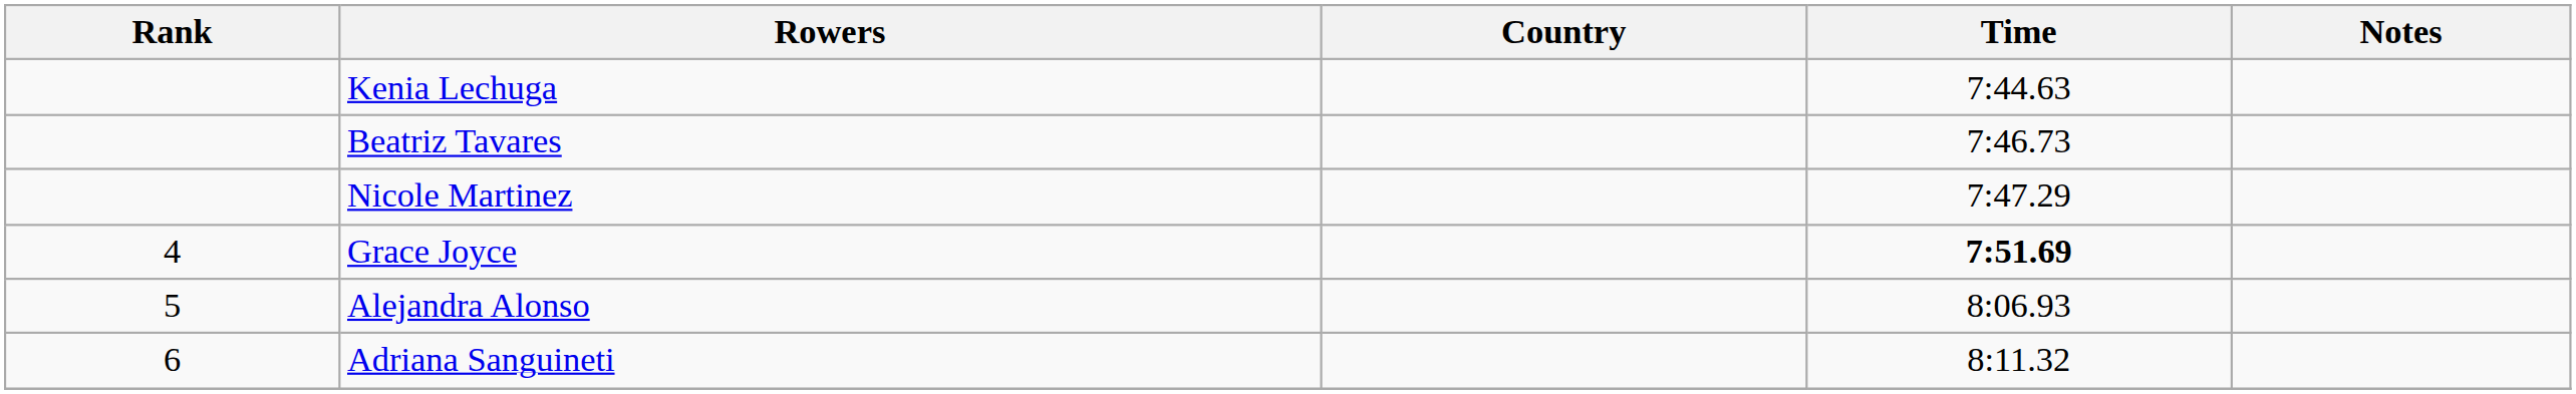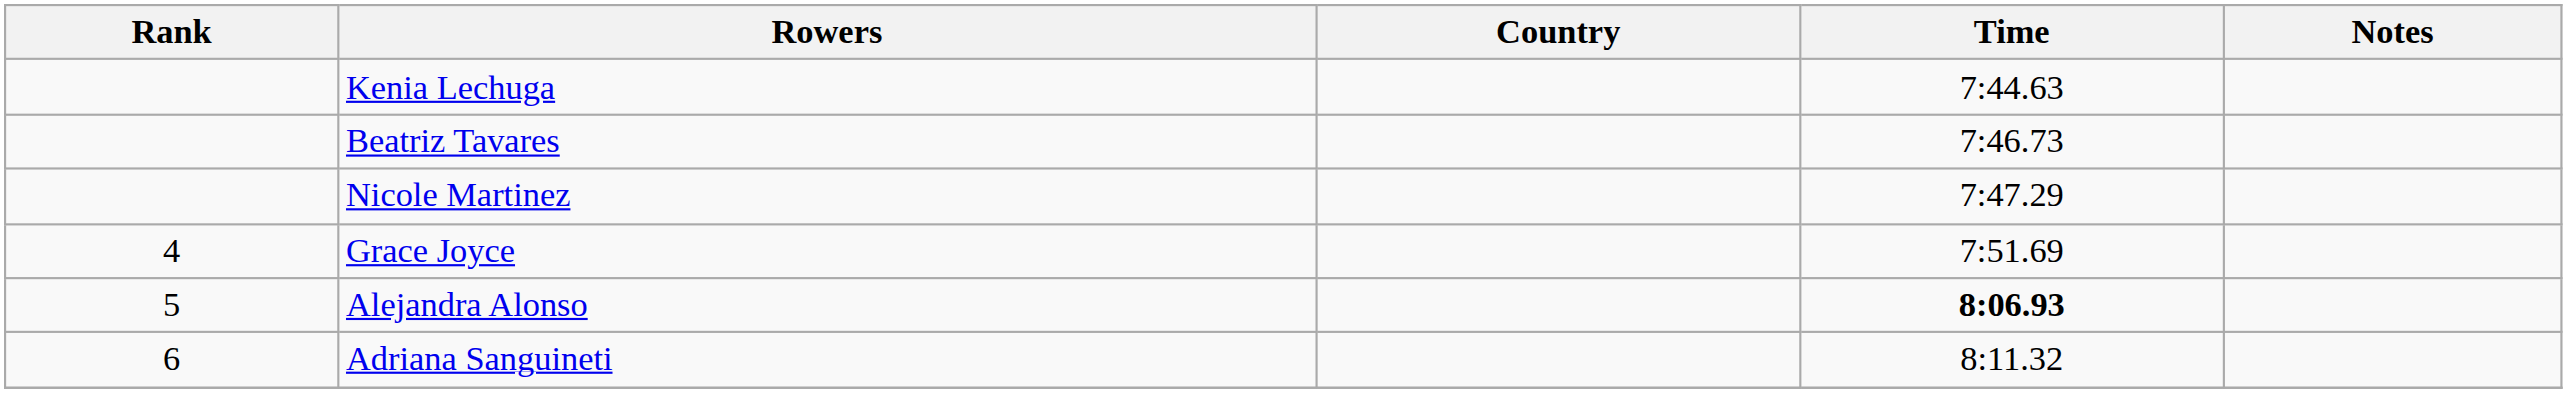Grace Joyce | Time: bold -> normal
Alejandra Alonso | Time: normal -> bold
